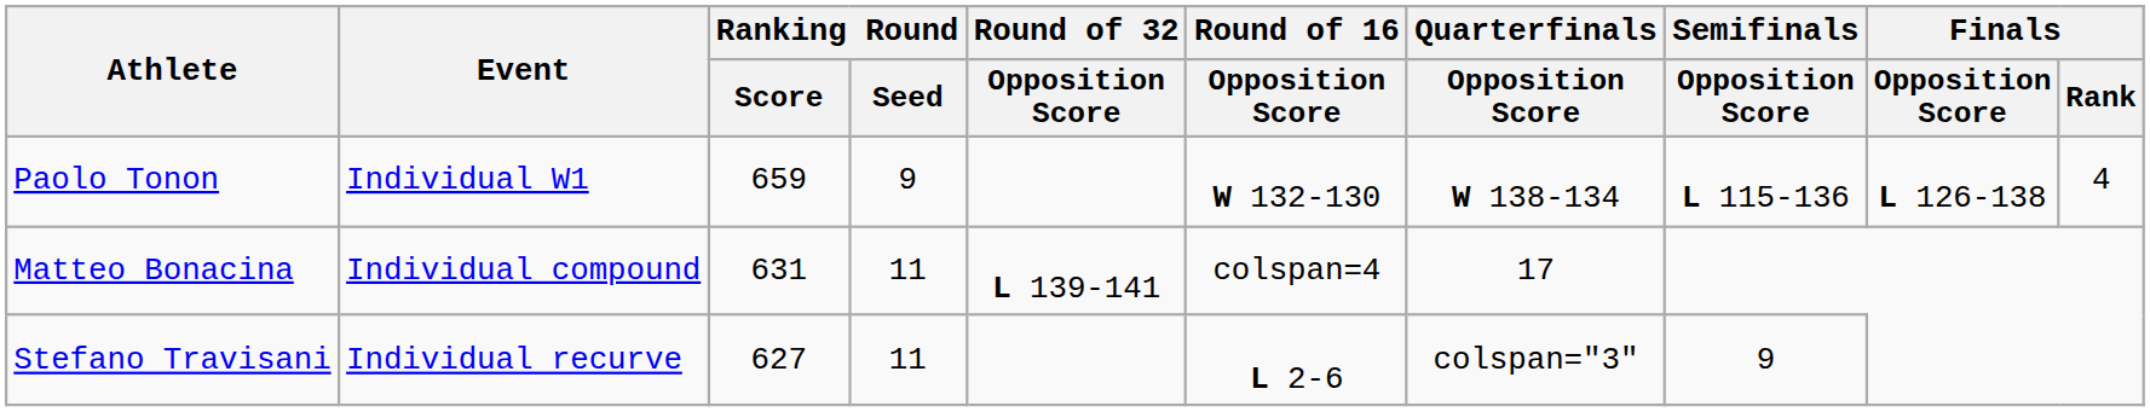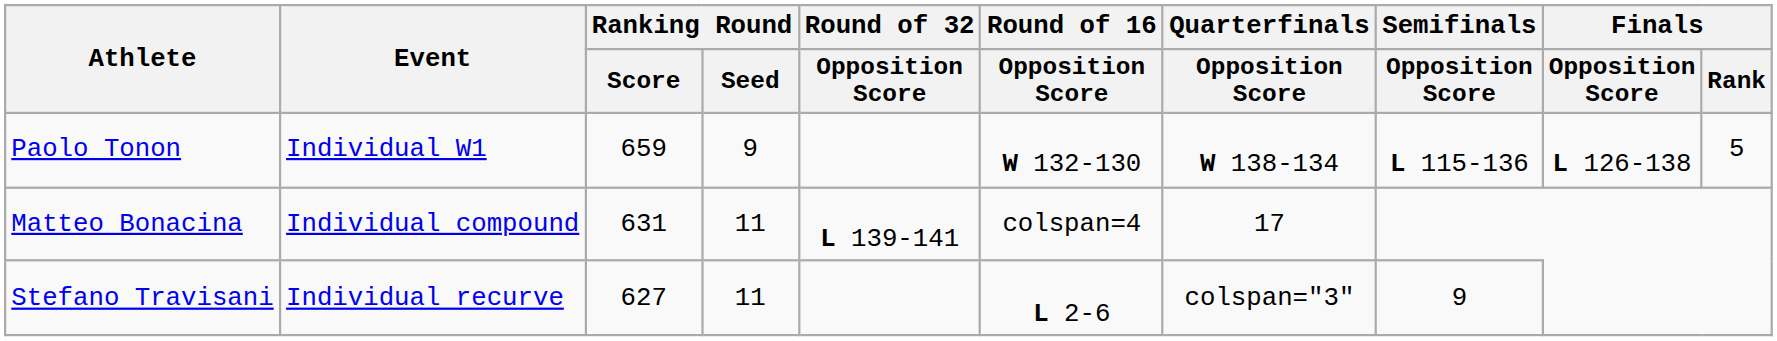Paolo Tonon | Finals / Rank: 4 -> 5
